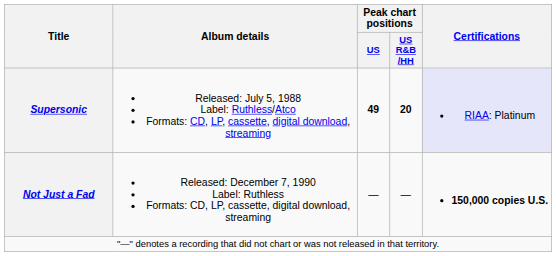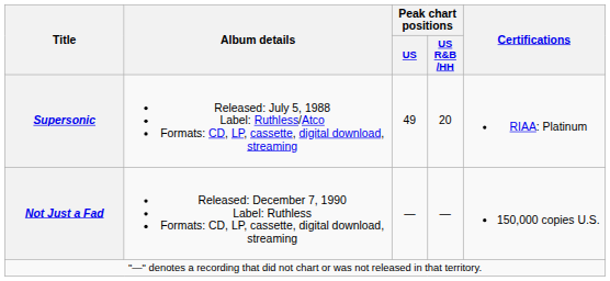Supersonic | Peak chart positions / US: bold -> normal
Supersonic | Peak chart positions / US R&B /HH: bold -> normal
Supersonic | Certifications: lavender background -> no background
Not Just a Fad | Certifications: bold -> normal
